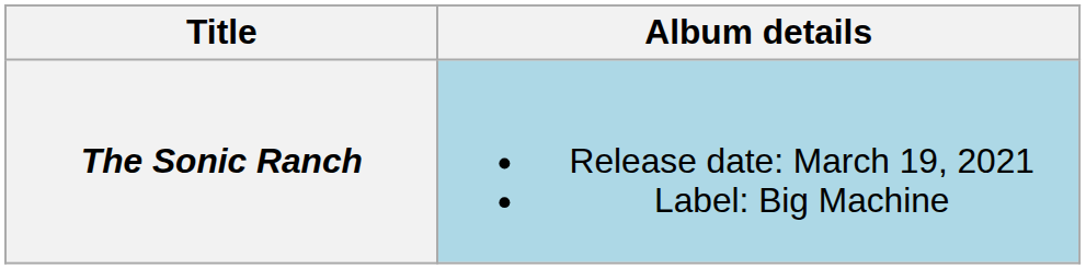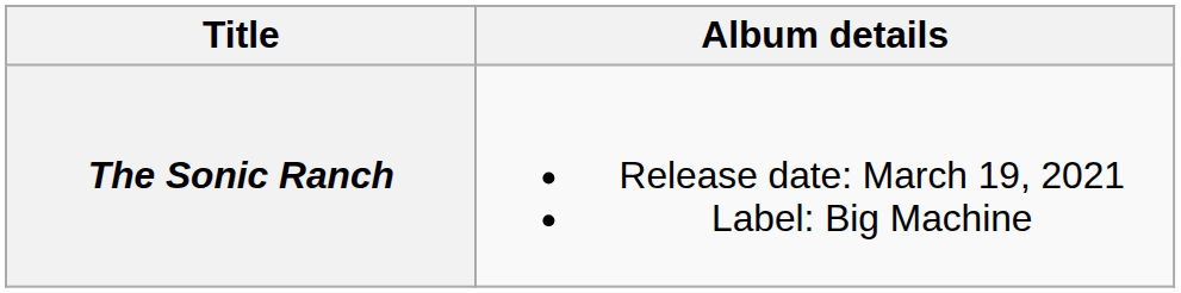The Sonic Ranch | Album details: lightblue background -> no background
